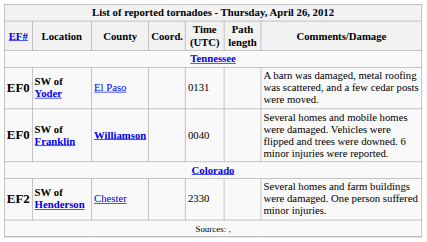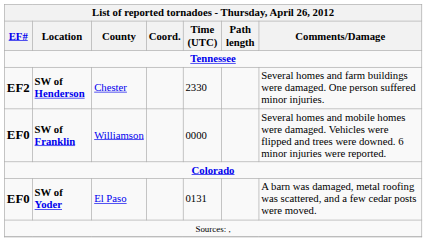rows swapped: SW of Henderson <-> SW of Yoder
SW of Franklin | County: bold -> normal
SW of Franklin | Time (UTC): 0040 -> 0000
